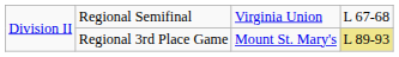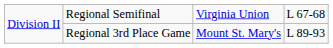Division II / Regional 3rd Place Game | column 4: khaki background -> no background
